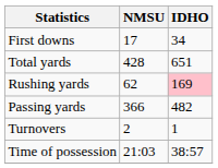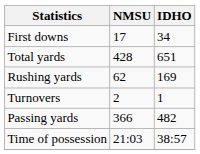Rushing yards | IDHO: pink background -> no background
rows swapped: Passing yards <-> Turnovers
